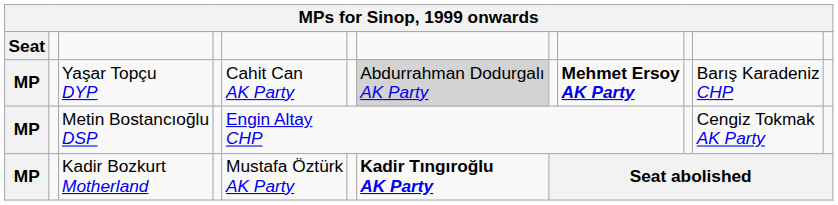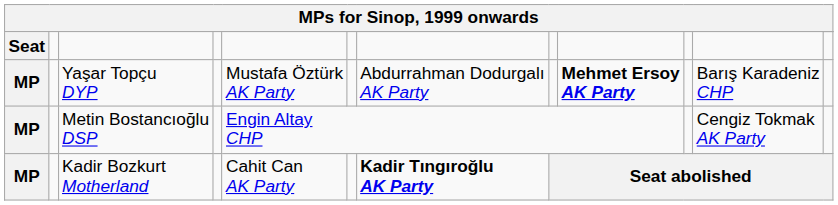Yaşar Topçu DYP | column 5: Cahit Can AK Party -> Mustafa Öztürk AK Party
Yaşar Topçu DYP | column 7: lightgrey background -> no background
Kadir Bozkurt Motherland | column 5: Mustafa Öztürk AK Party -> Cahit Can AK Party
